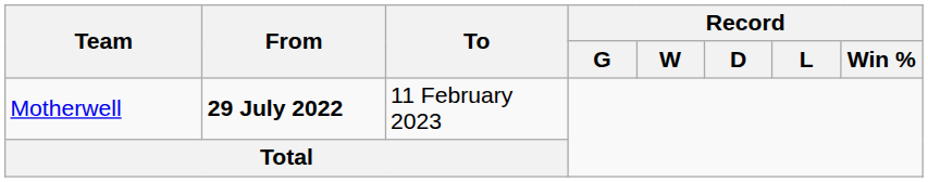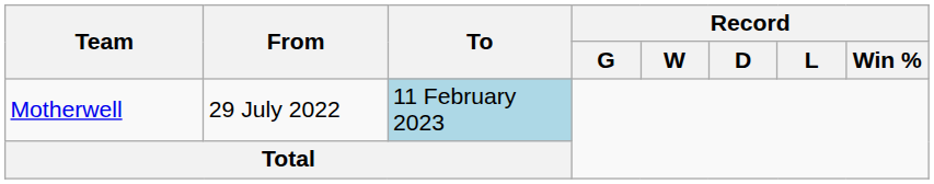Motherwell | From: bold -> normal
Motherwell | To: no background -> lightblue background
